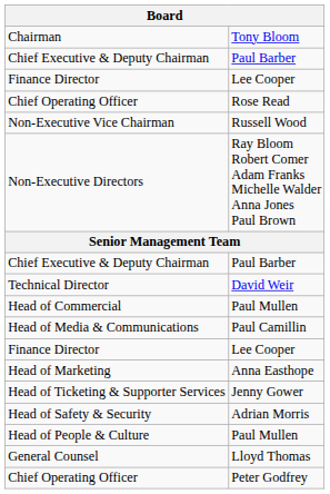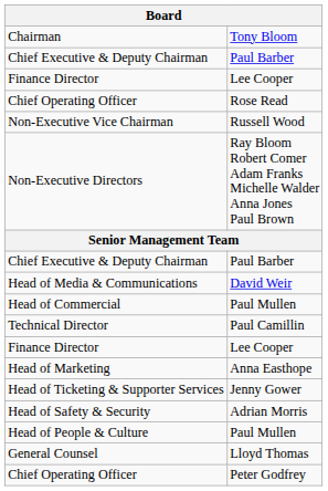row 10 | column 1: Technical Director -> Head of Media & Communications
row 12 | column 1: Head of Media & Communications -> Technical Director
